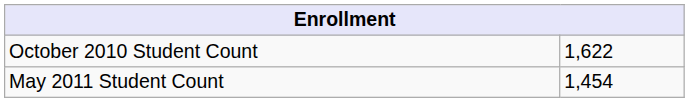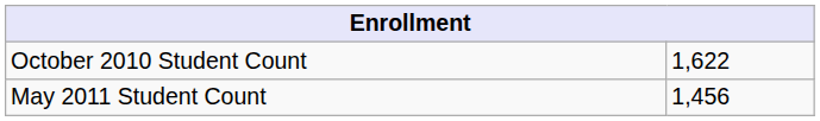May 2011 Student Count | column 2: 1,454 -> 1,456
